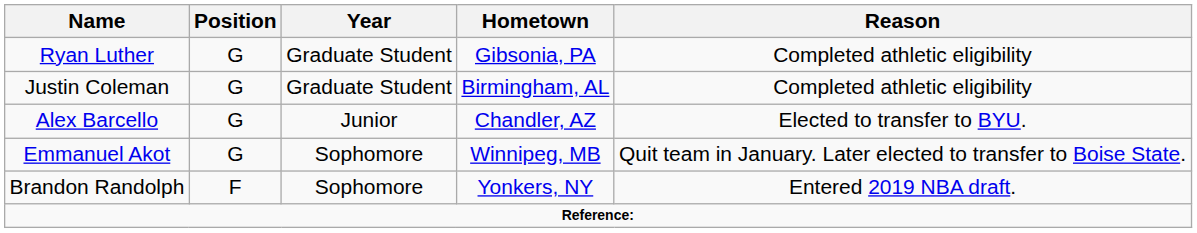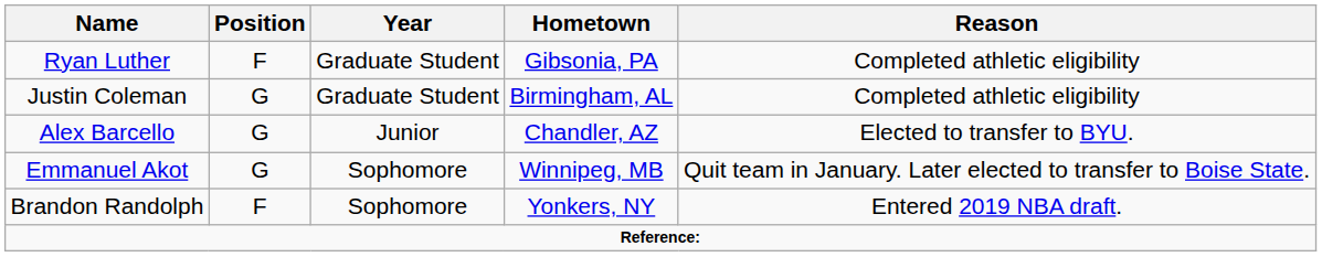Ryan Luther | Position: G -> F
